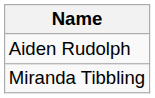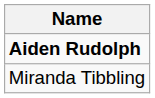row 2 | column 1: normal -> bold
